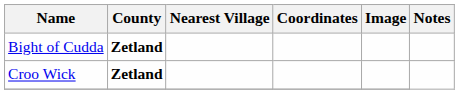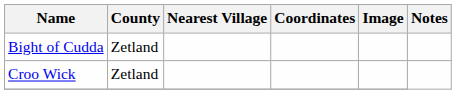Bight of Cudda | County: bold -> normal
Croo Wick | County: bold -> normal
